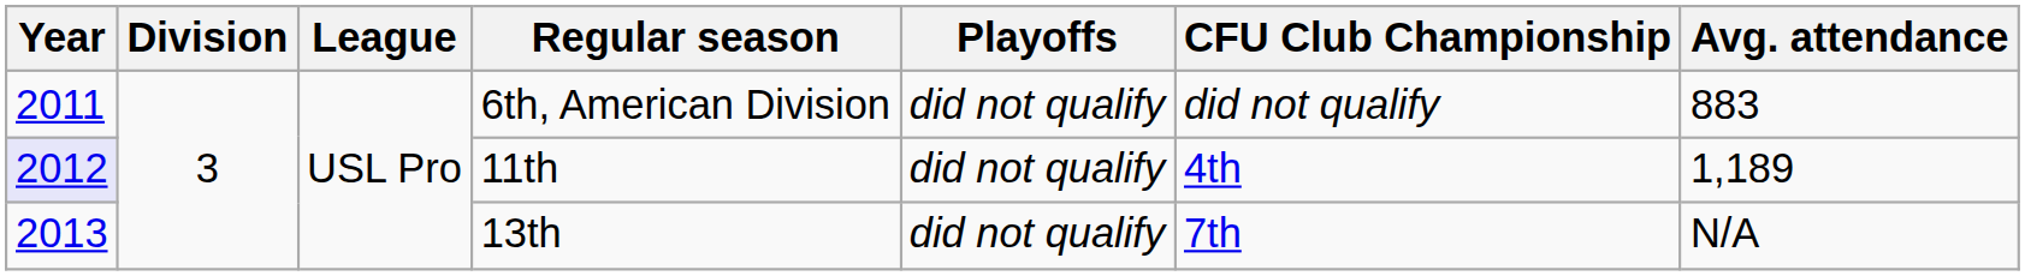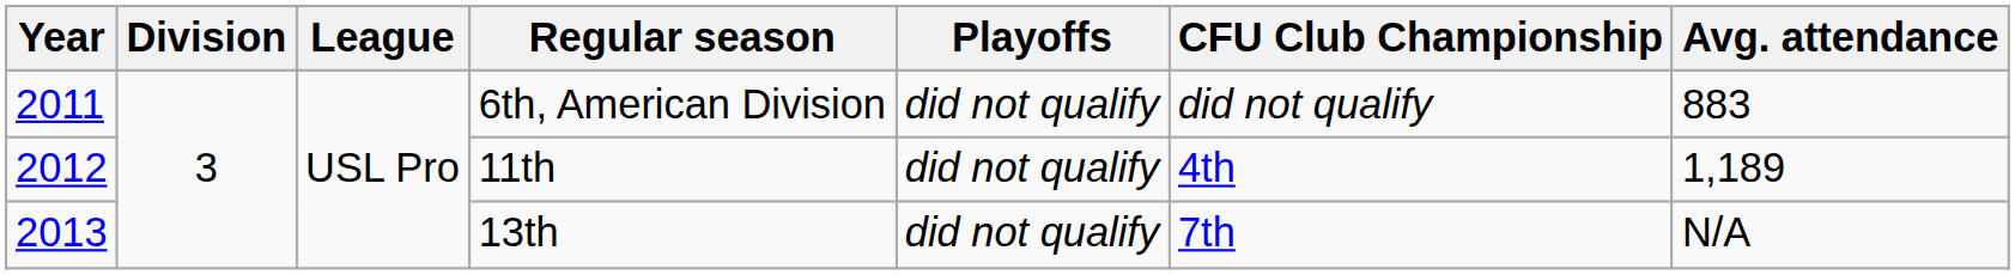11th | Year: lavender background -> no background
